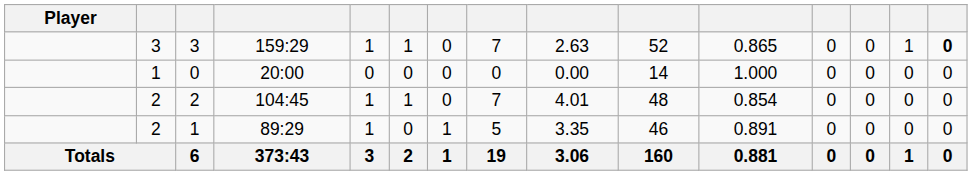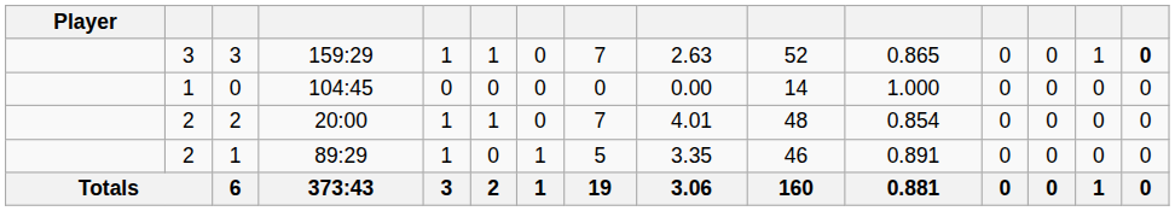row 3 | column 4: 20:00 -> 104:45
row 4 | column 4: 104:45 -> 20:00
